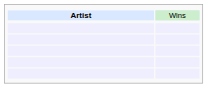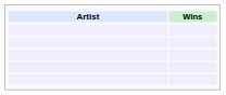row 1 | column 2: normal -> bold
